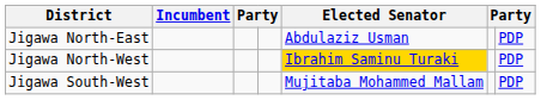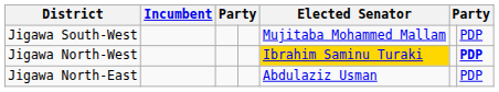rows swapped: Jigawa North-East <-> Jigawa South-West
Jigawa North-West | column 7: normal -> bold
